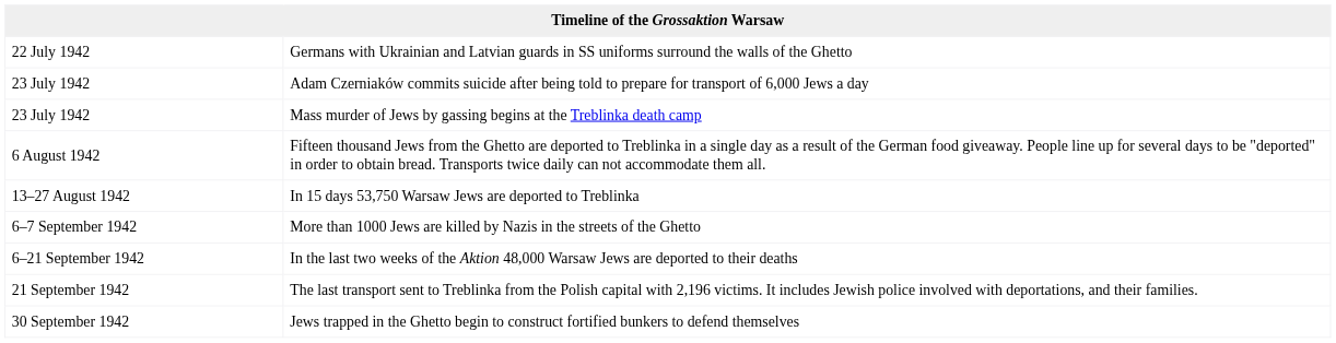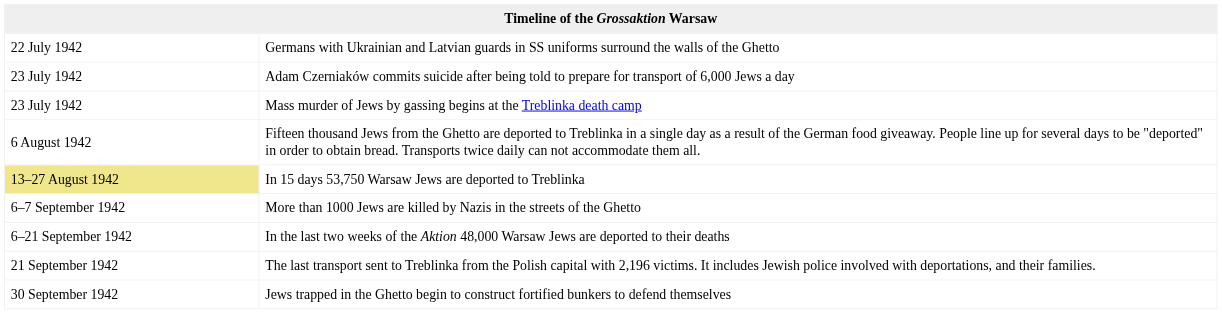In 15 days 53,750 Warsaw Jews are deported to Treblinka | column 1: no background -> khaki background
